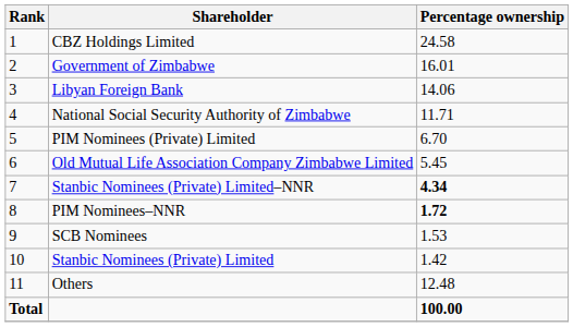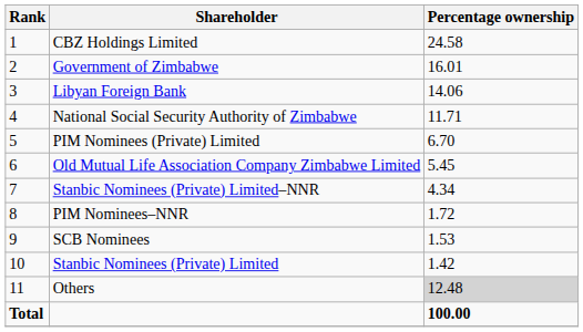Stanbic Nominees (Private) Limited–NNR | Percentage ownership: bold -> normal
PIM Nominees–NNR | Percentage ownership: bold -> normal
Others | Percentage ownership: no background -> lightgrey background
